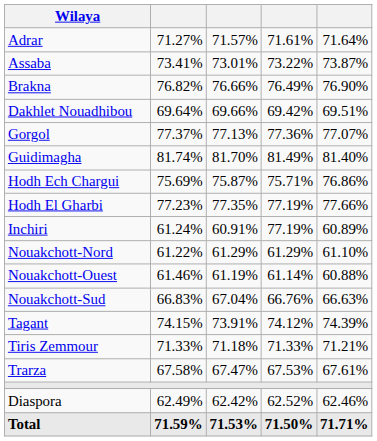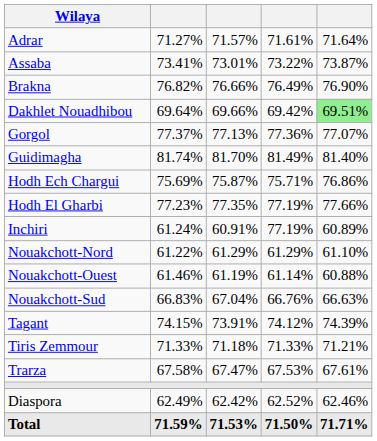Dakhlet Nouadhibou | column 5: no background -> lightgreen background
